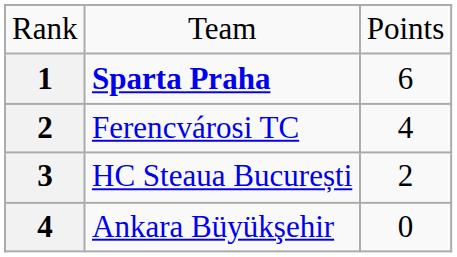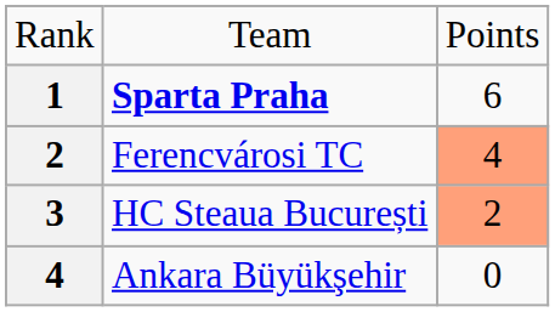Ferencvárosi TC | column 3: no background -> lightsalmon background
HC Steaua București | column 3: no background -> lightsalmon background
